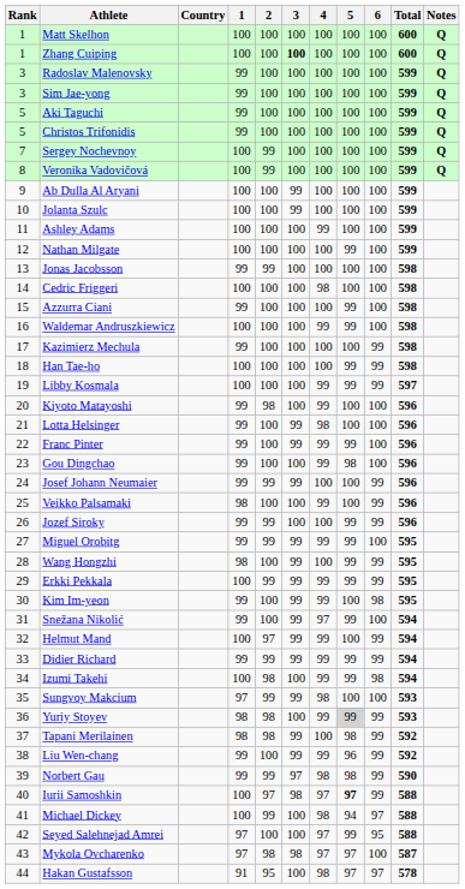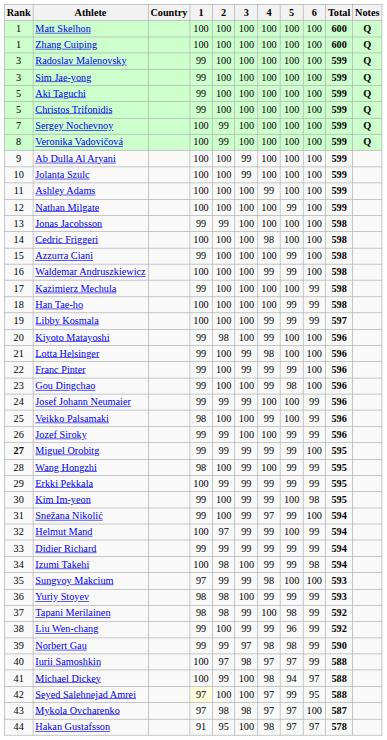Zhang Cuiping | 3: bold -> normal
Miguel Orobitg | Rank: normal -> bold
Yuriy Stoyev | 5: lightgrey background -> no background
Iurii Samoshkin | 5: bold -> normal
Seyed Salehnejad Amrei | 1: no background -> lightyellow background
